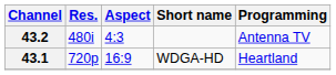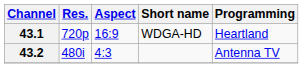rows swapped: 43.1 <-> 43.2
